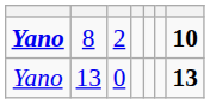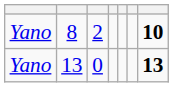8 | column 1: bold -> normal
